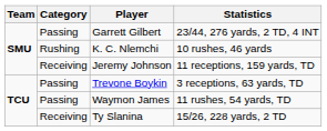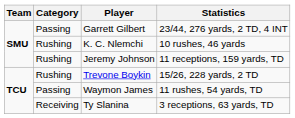Jeremy Johnson | Category: Receiving -> Rushing
Trevone Boykin | Category: Passing -> Rushing
Trevone Boykin | Statistics: 3 receptions, 63 yards, TD -> 15/26, 228 yards, 2 TD
Ty Slanina | Statistics: 15/26, 228 yards, 2 TD -> 3 receptions, 63 yards, TD
